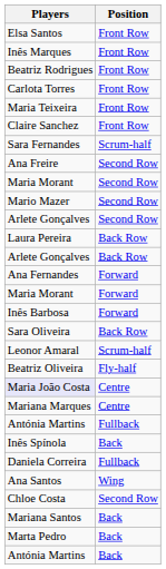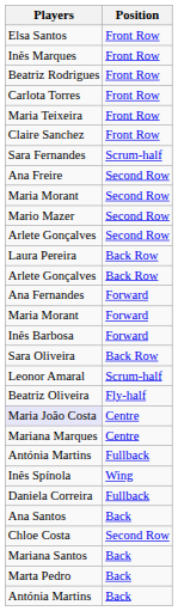row 24 | Position: Back -> Wing
row 26 | Position: Wing -> Back
